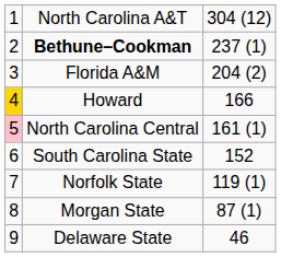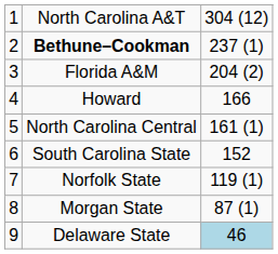Howard | column 1: gold background -> no background
North Carolina Central | column 1: pink background -> no background
Delaware State | column 3: no background -> lightblue background
